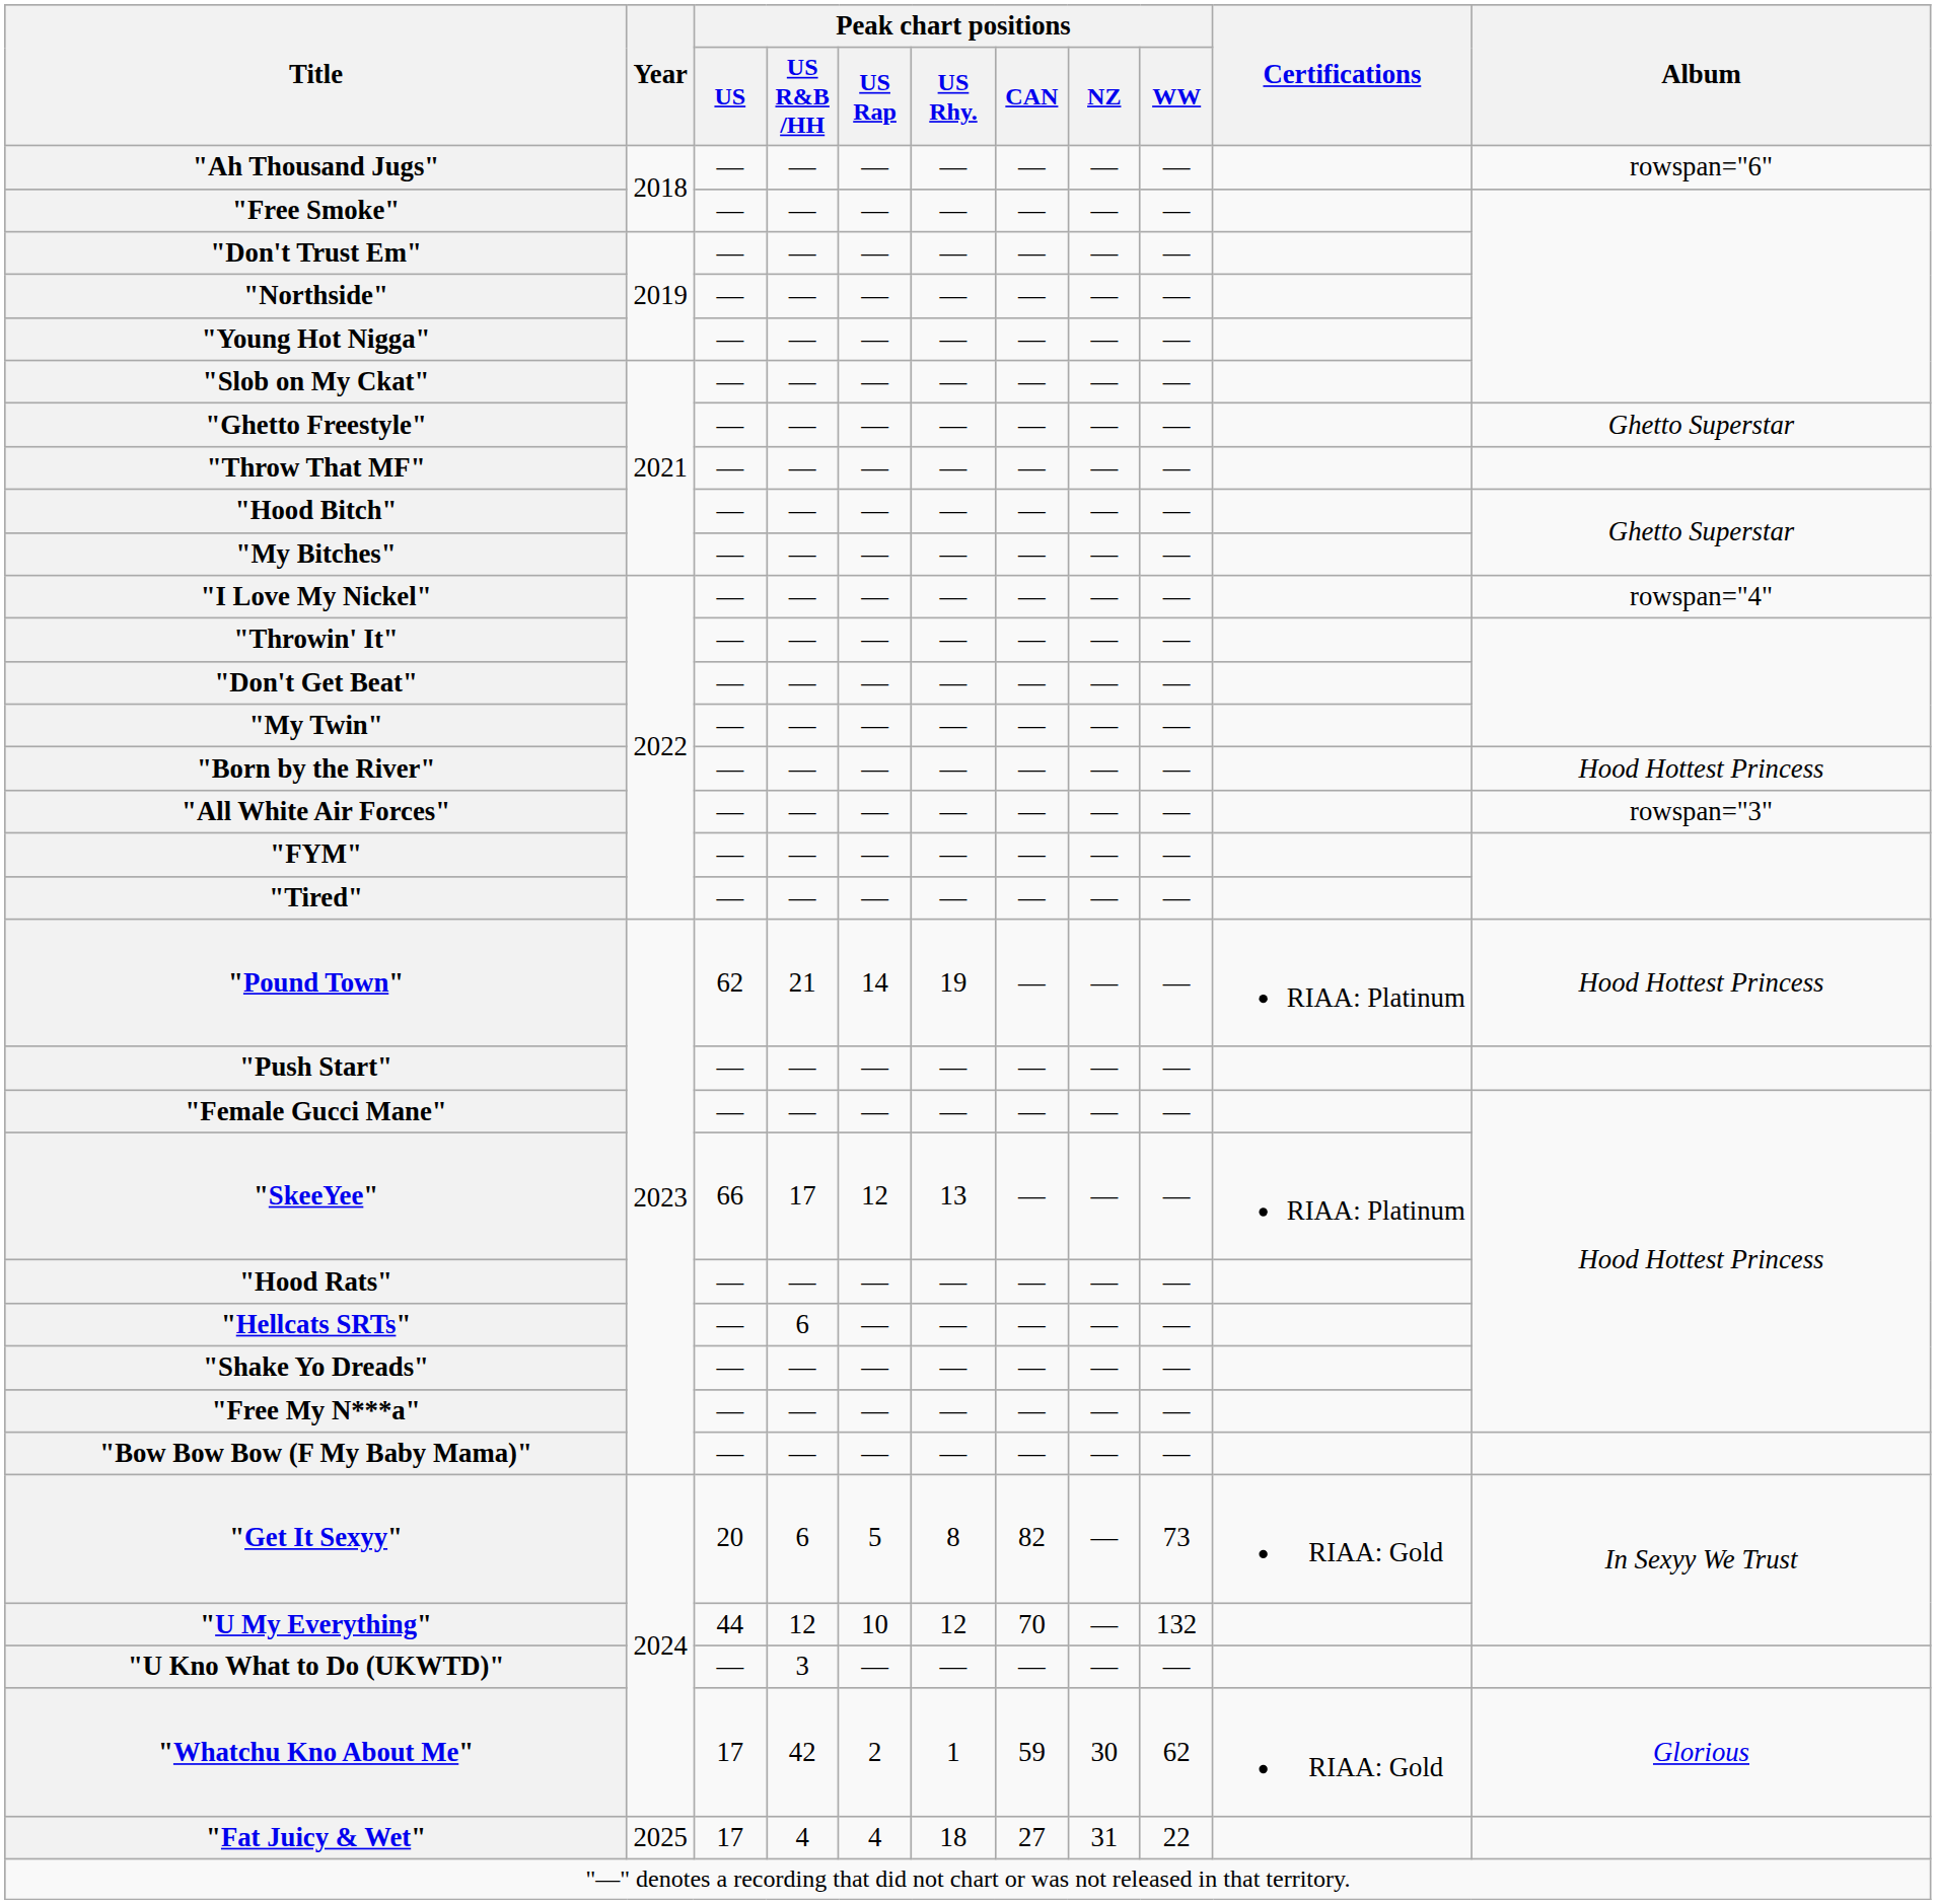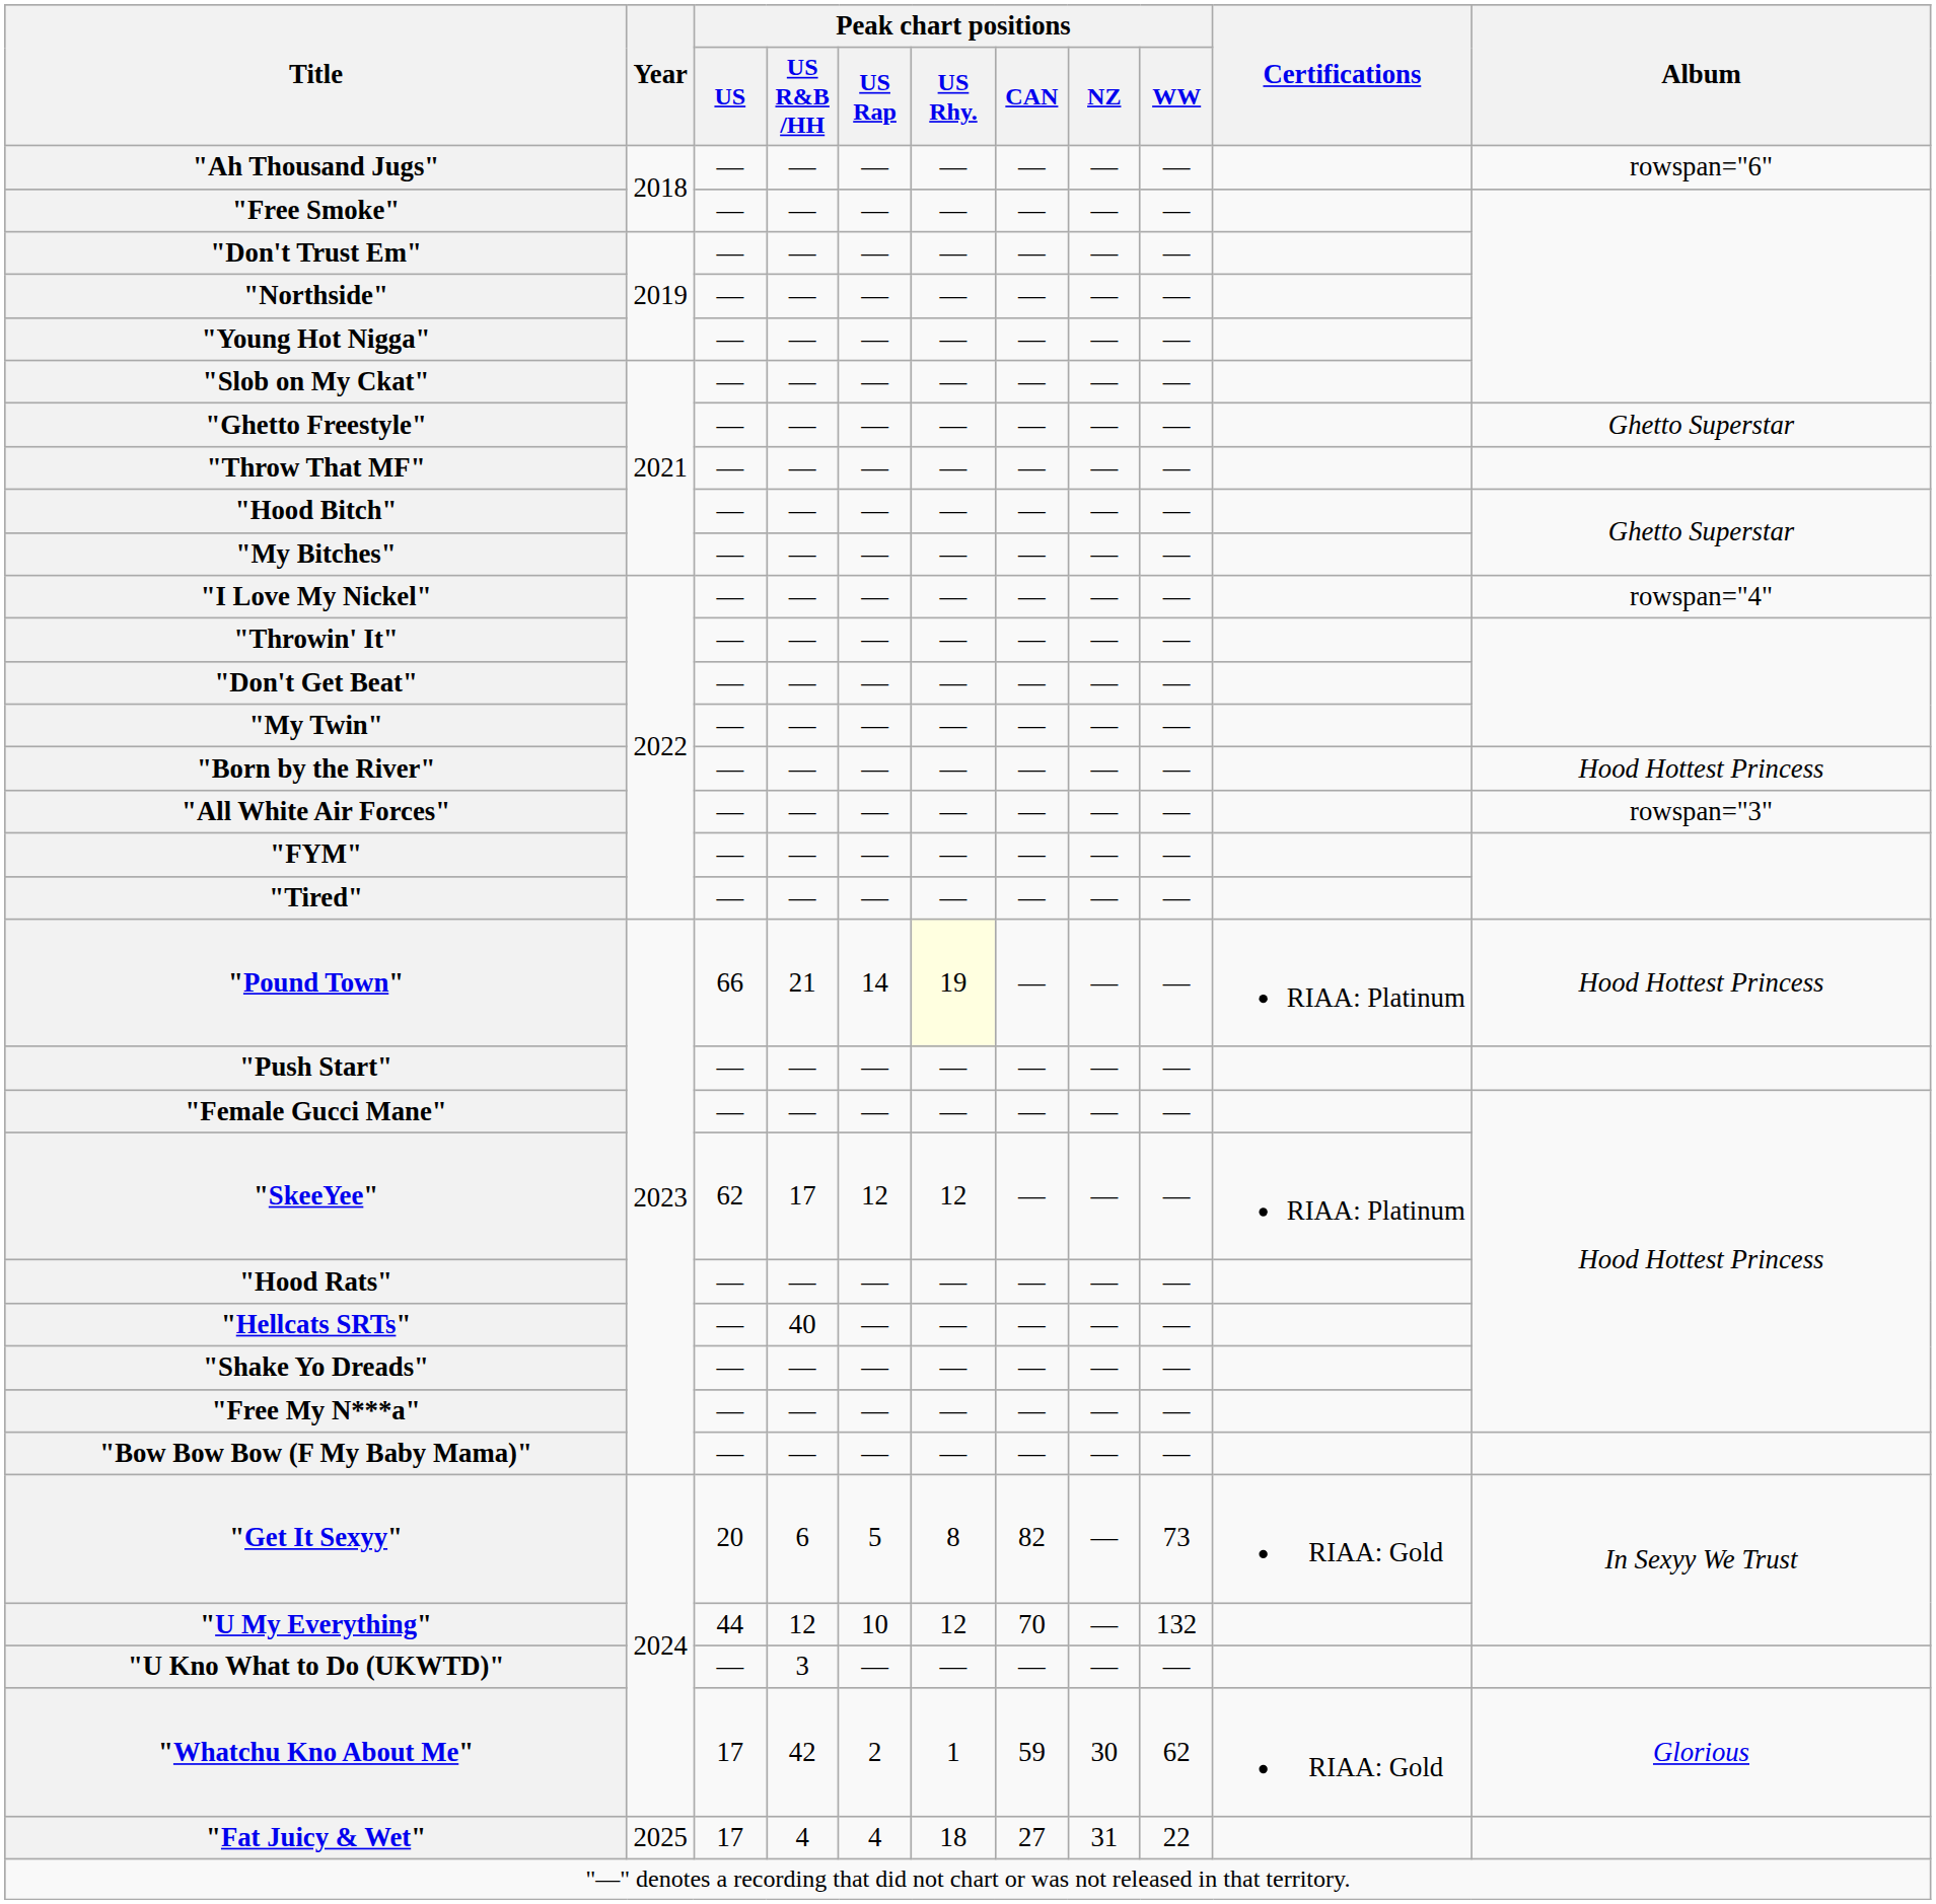"Pound Town" | Peak chart positions / US: 62 -> 66
"Pound Town" | Peak chart positions / US Rhy.: no background -> lightyellow background
"SkeeYee" | Peak chart positions / US: 66 -> 62
"SkeeYee" | Peak chart positions / US Rhy.: 13 -> 12
"Hellcats SRTs" | Peak chart positions / US R&B /HH: 6 -> 40
